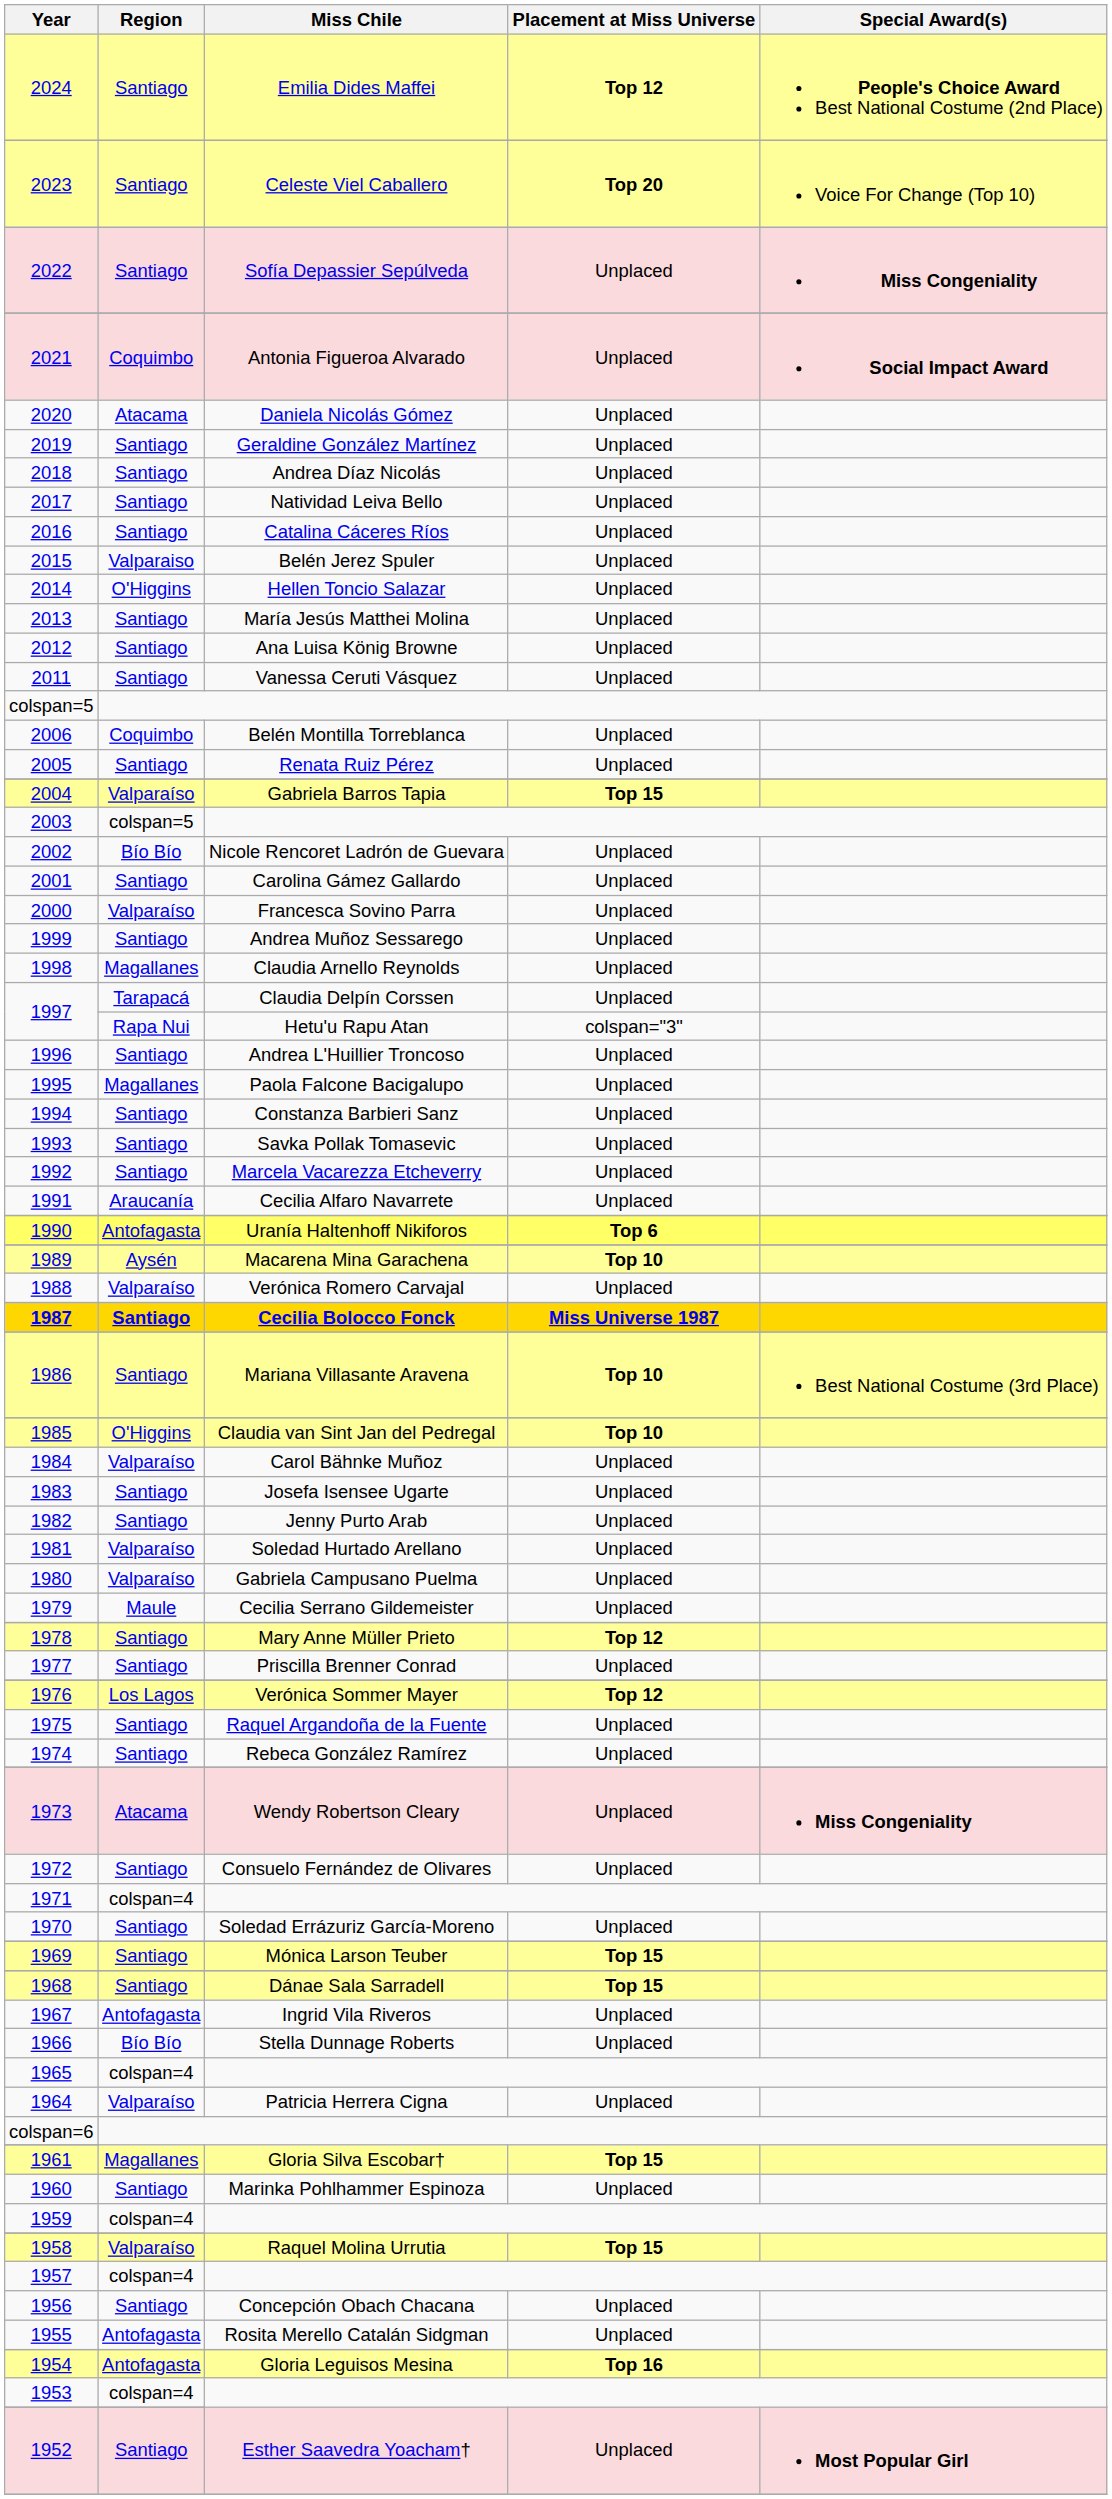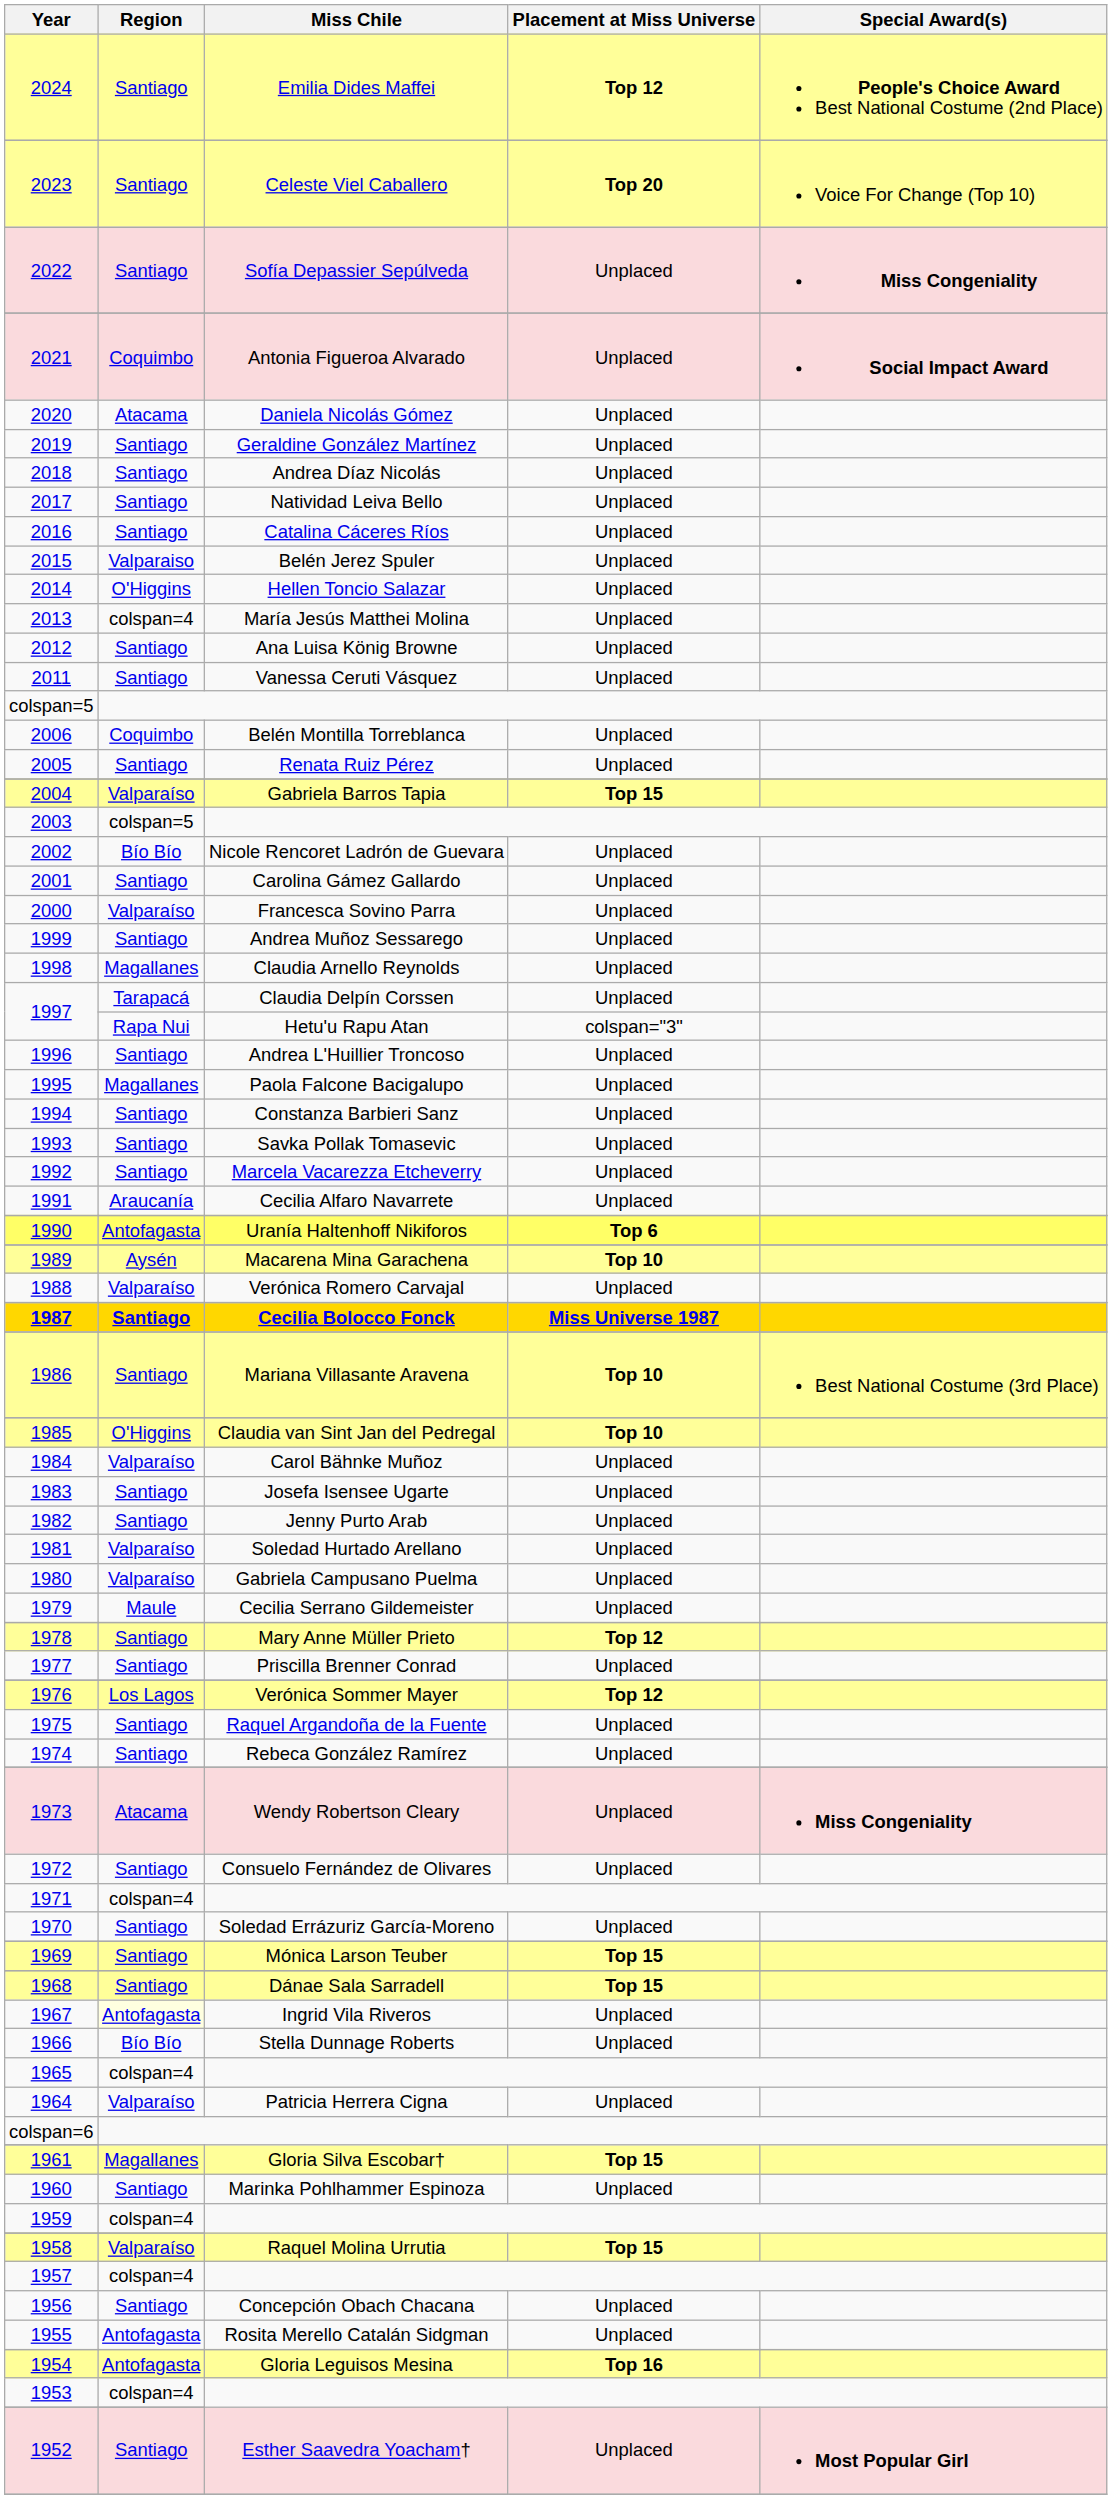María Jesús Matthei Molina | Region: Santiago -> colspan=4
Ingrid Vila Riveros | Region: no background -> lightyellow background
